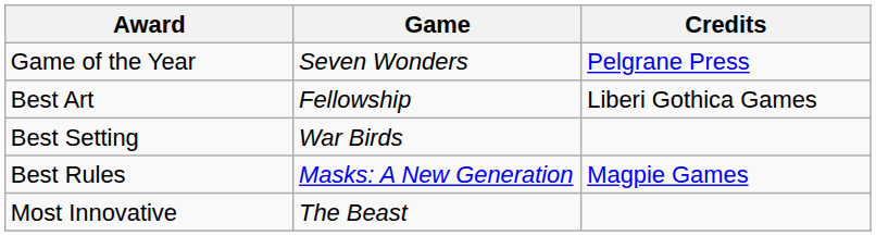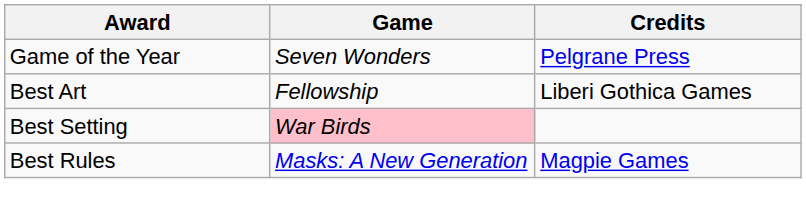Best Setting | Game: no background -> pink background
- row: Most Innovative | The Beast
